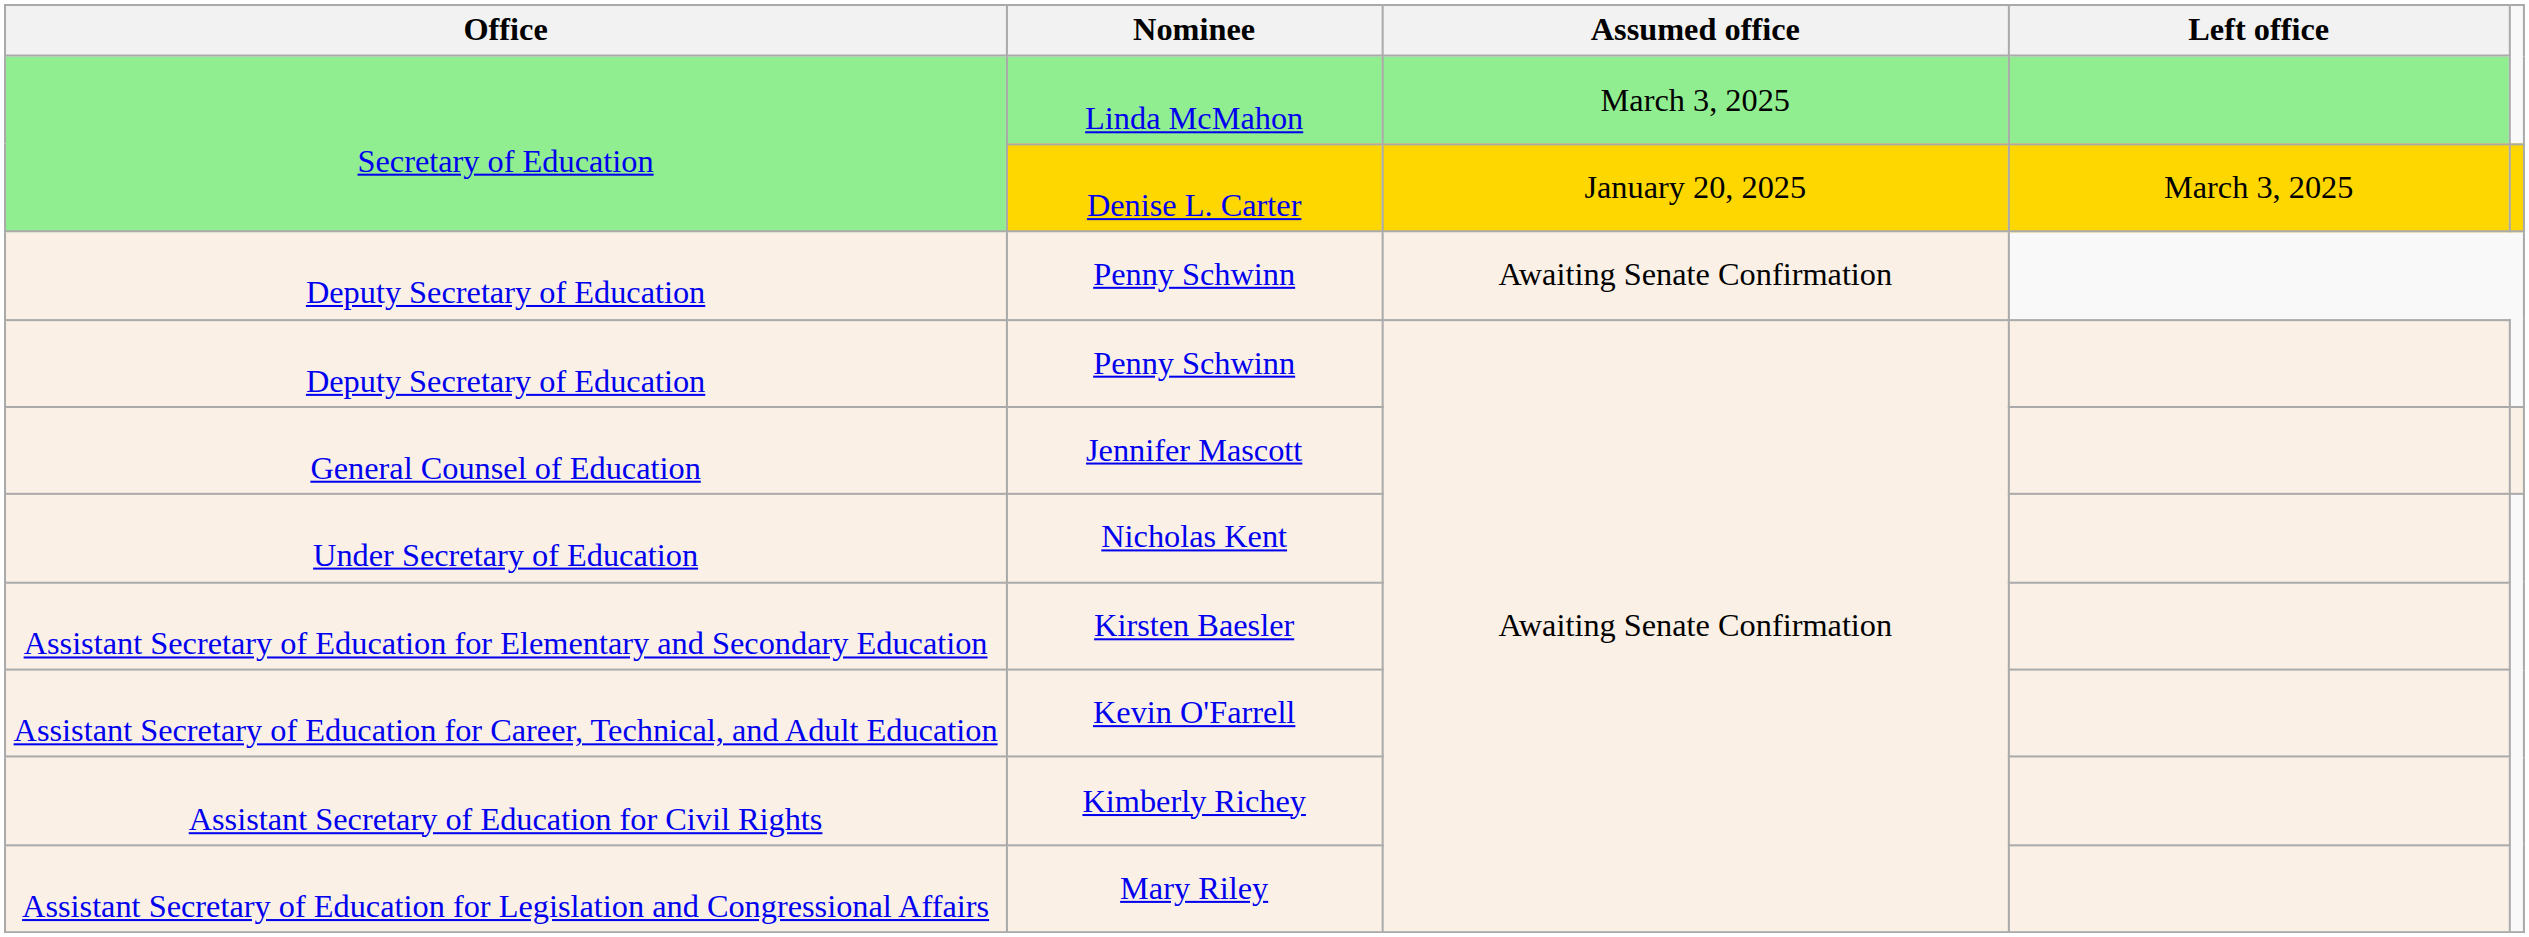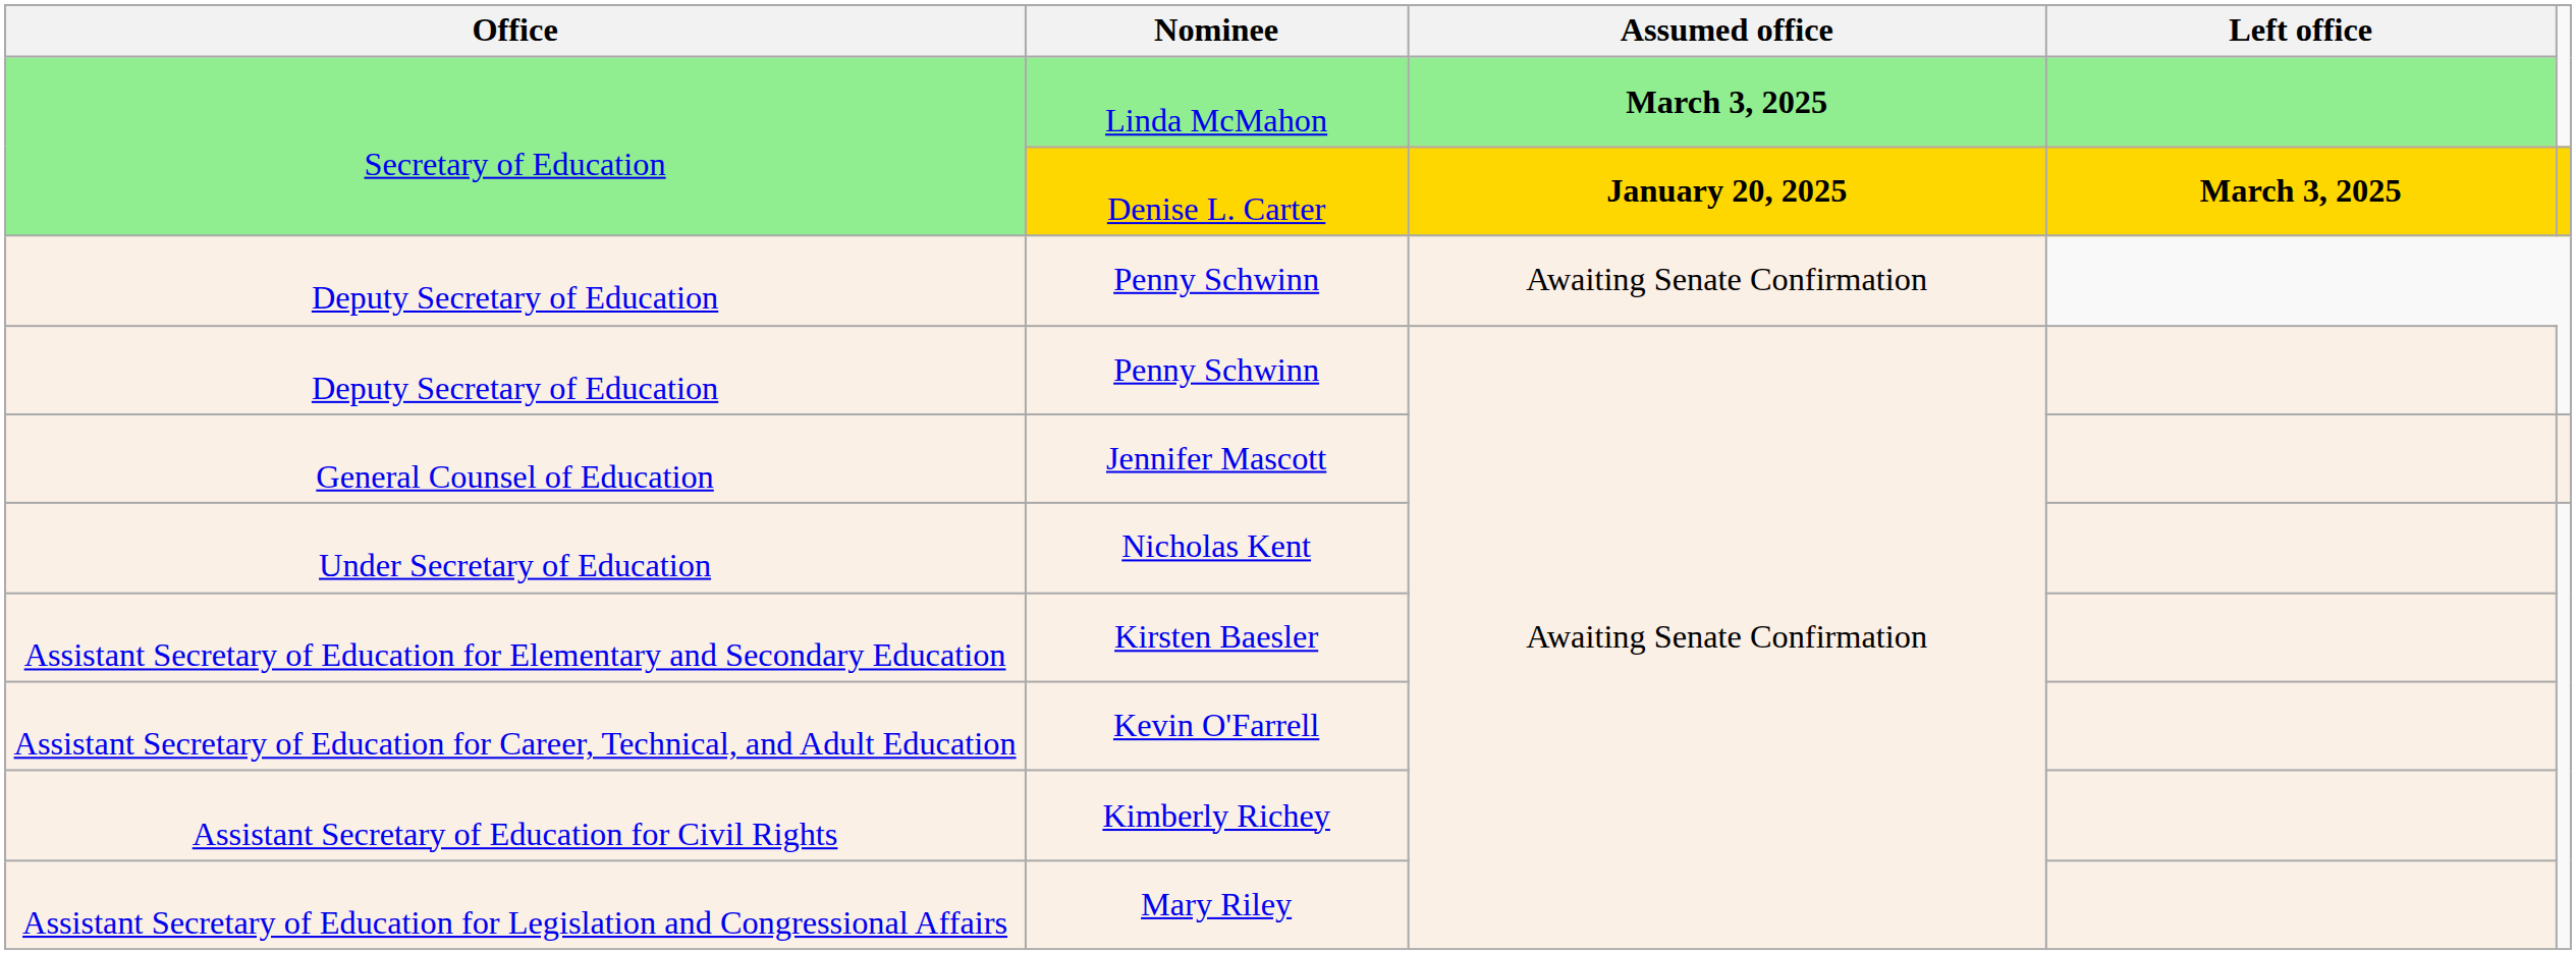Linda McMahon | Assumed office: normal -> bold
Denise L. Carter | Assumed office: normal -> bold
Denise L. Carter | Left office: normal -> bold
